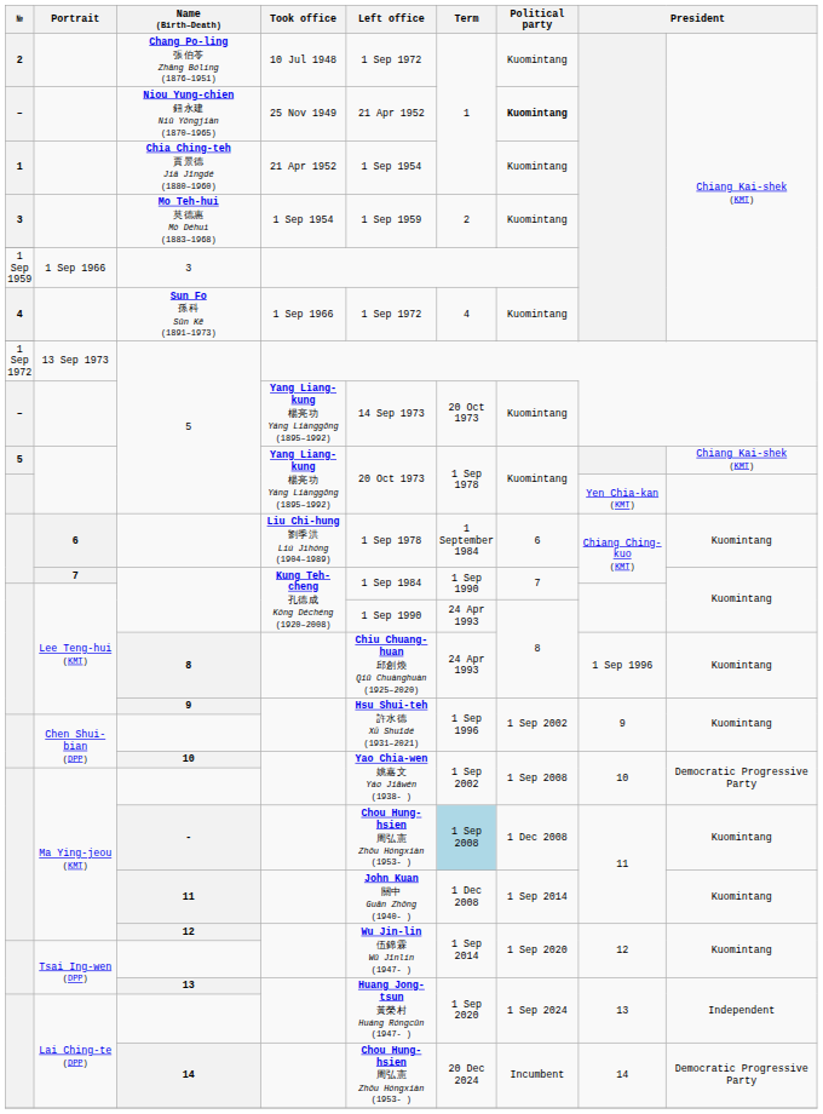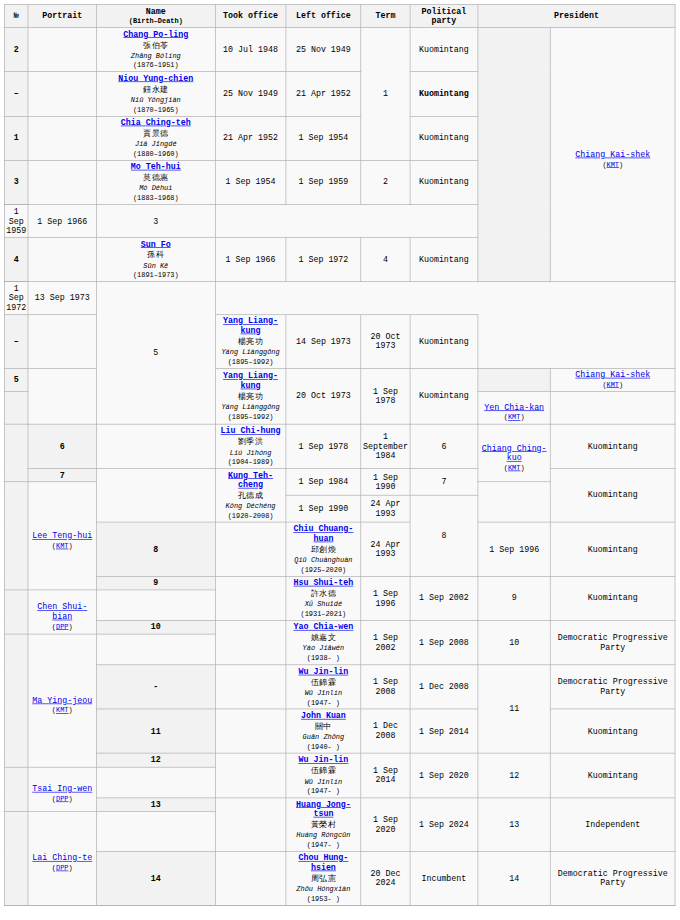Chang Po-ling 張伯苓 Zhāng Bólíng (1876–1951) | Left office: 1 Sep 1972 -> 25 Nov 1949
- | Left office: Chou Hung-hsien 周弘憲 Zhōu Hóngxiàn (1953- ) -> Wu Jin-lin 伍錦霖 Wǔ Jǐnlín (1947- )
- | Term: lightblue background -> no background
- | column 9: Kuomintang -> Democratic Progressive Party
